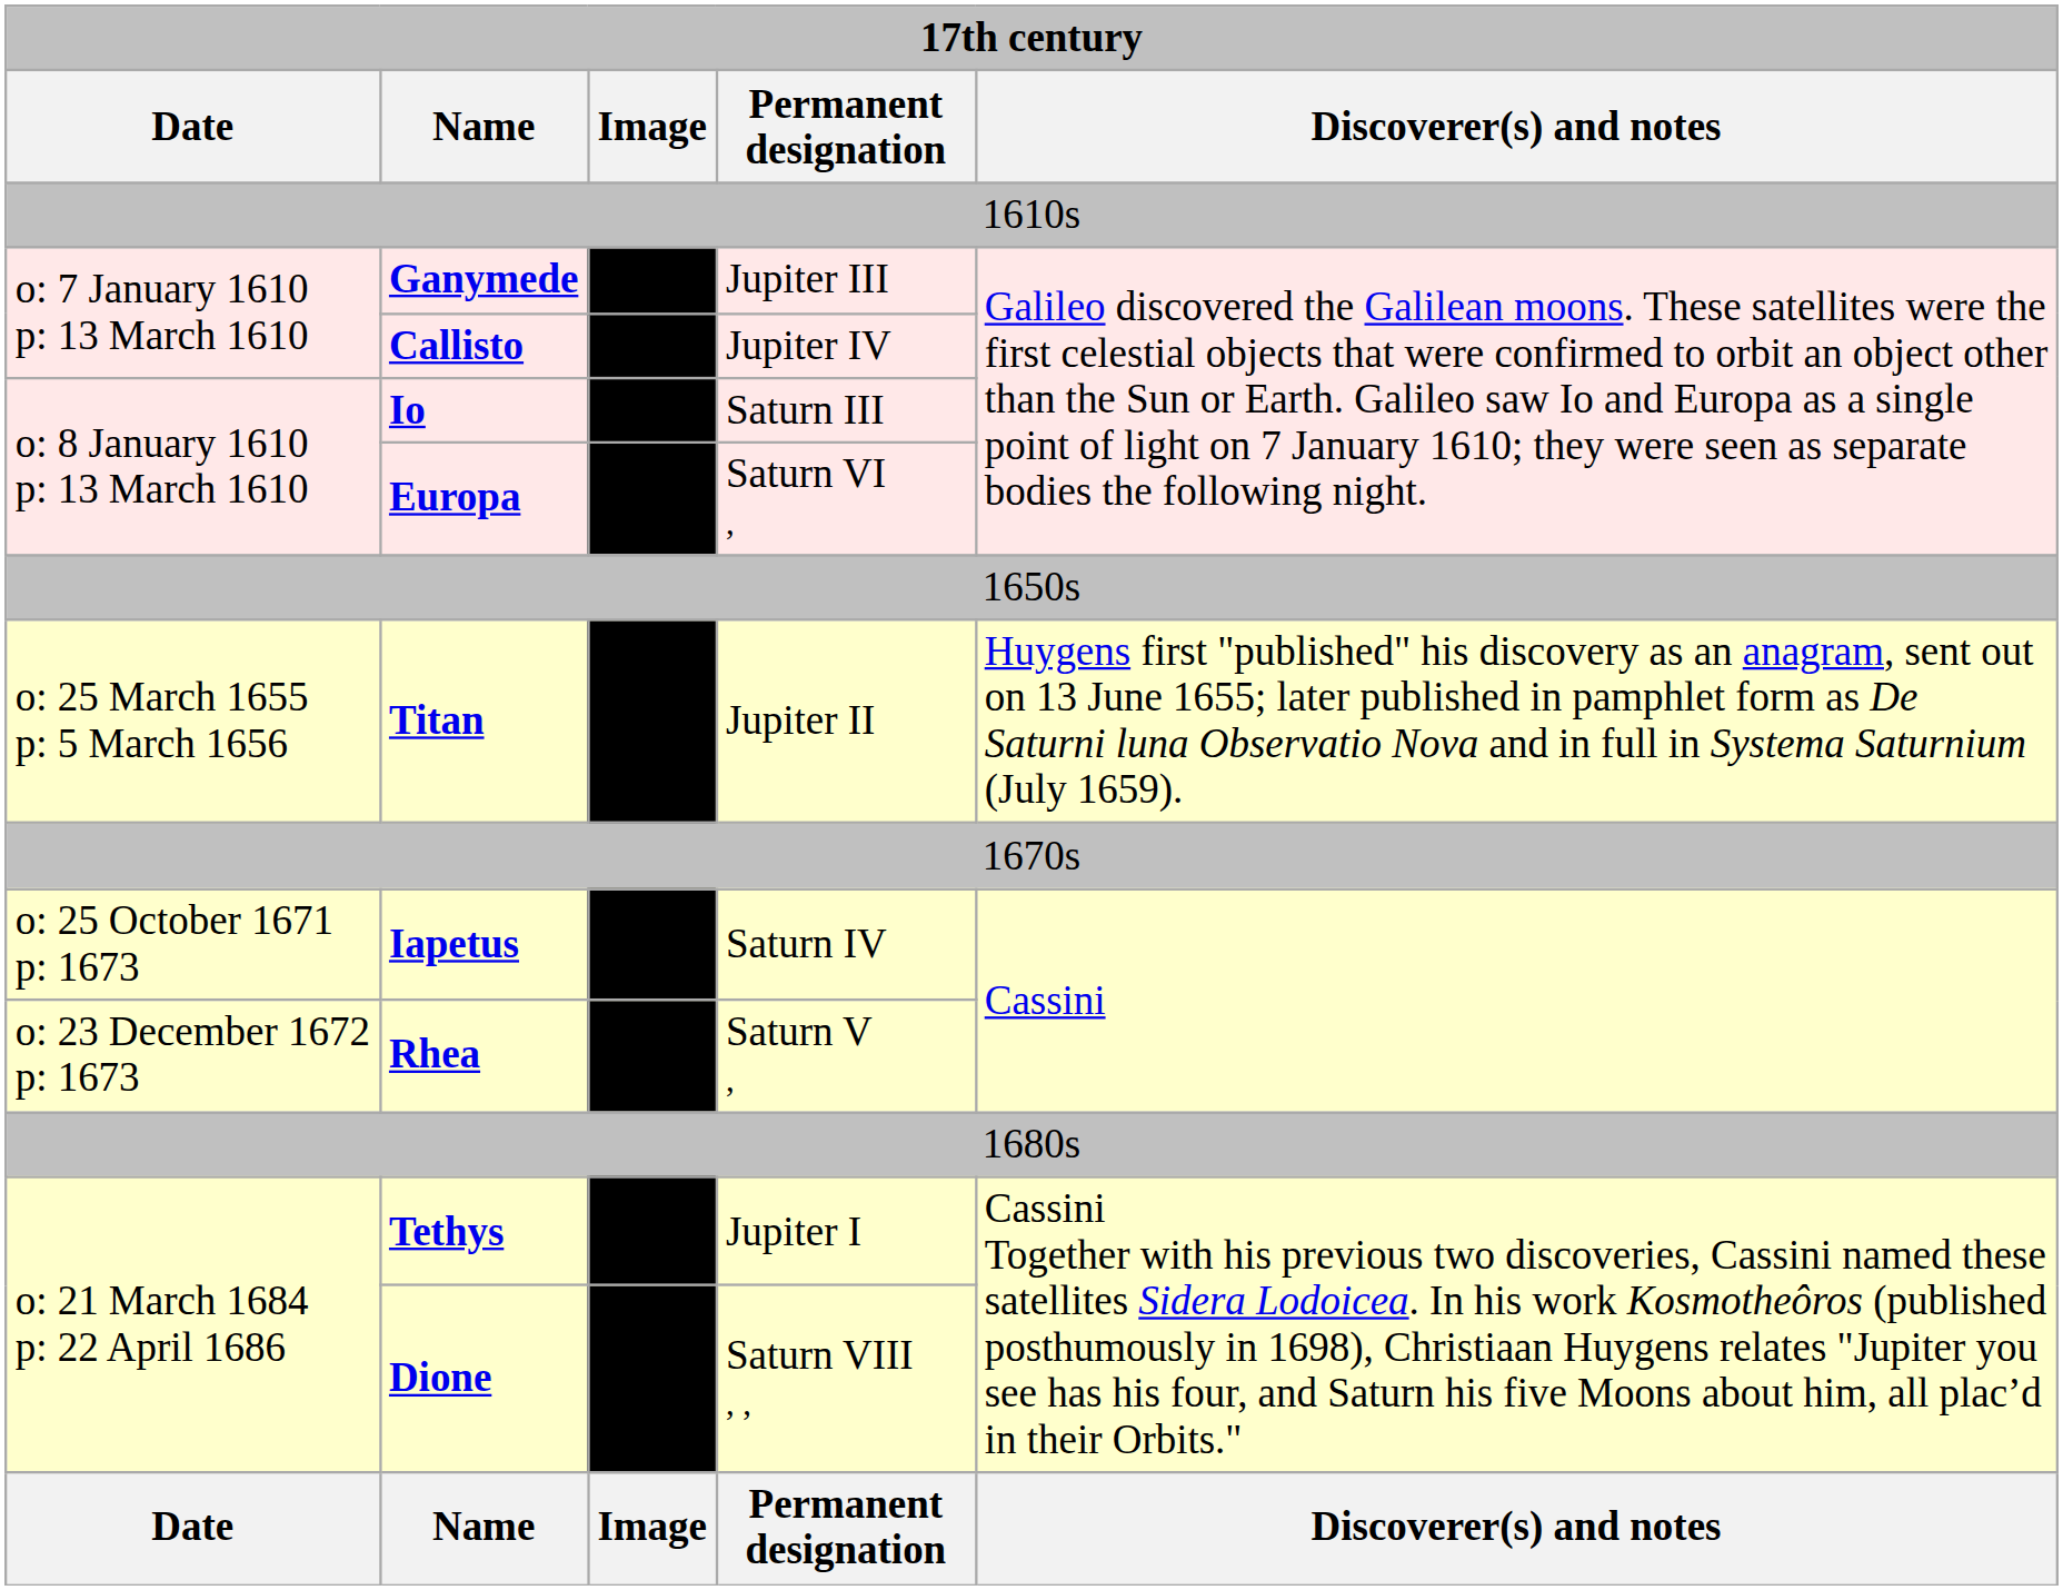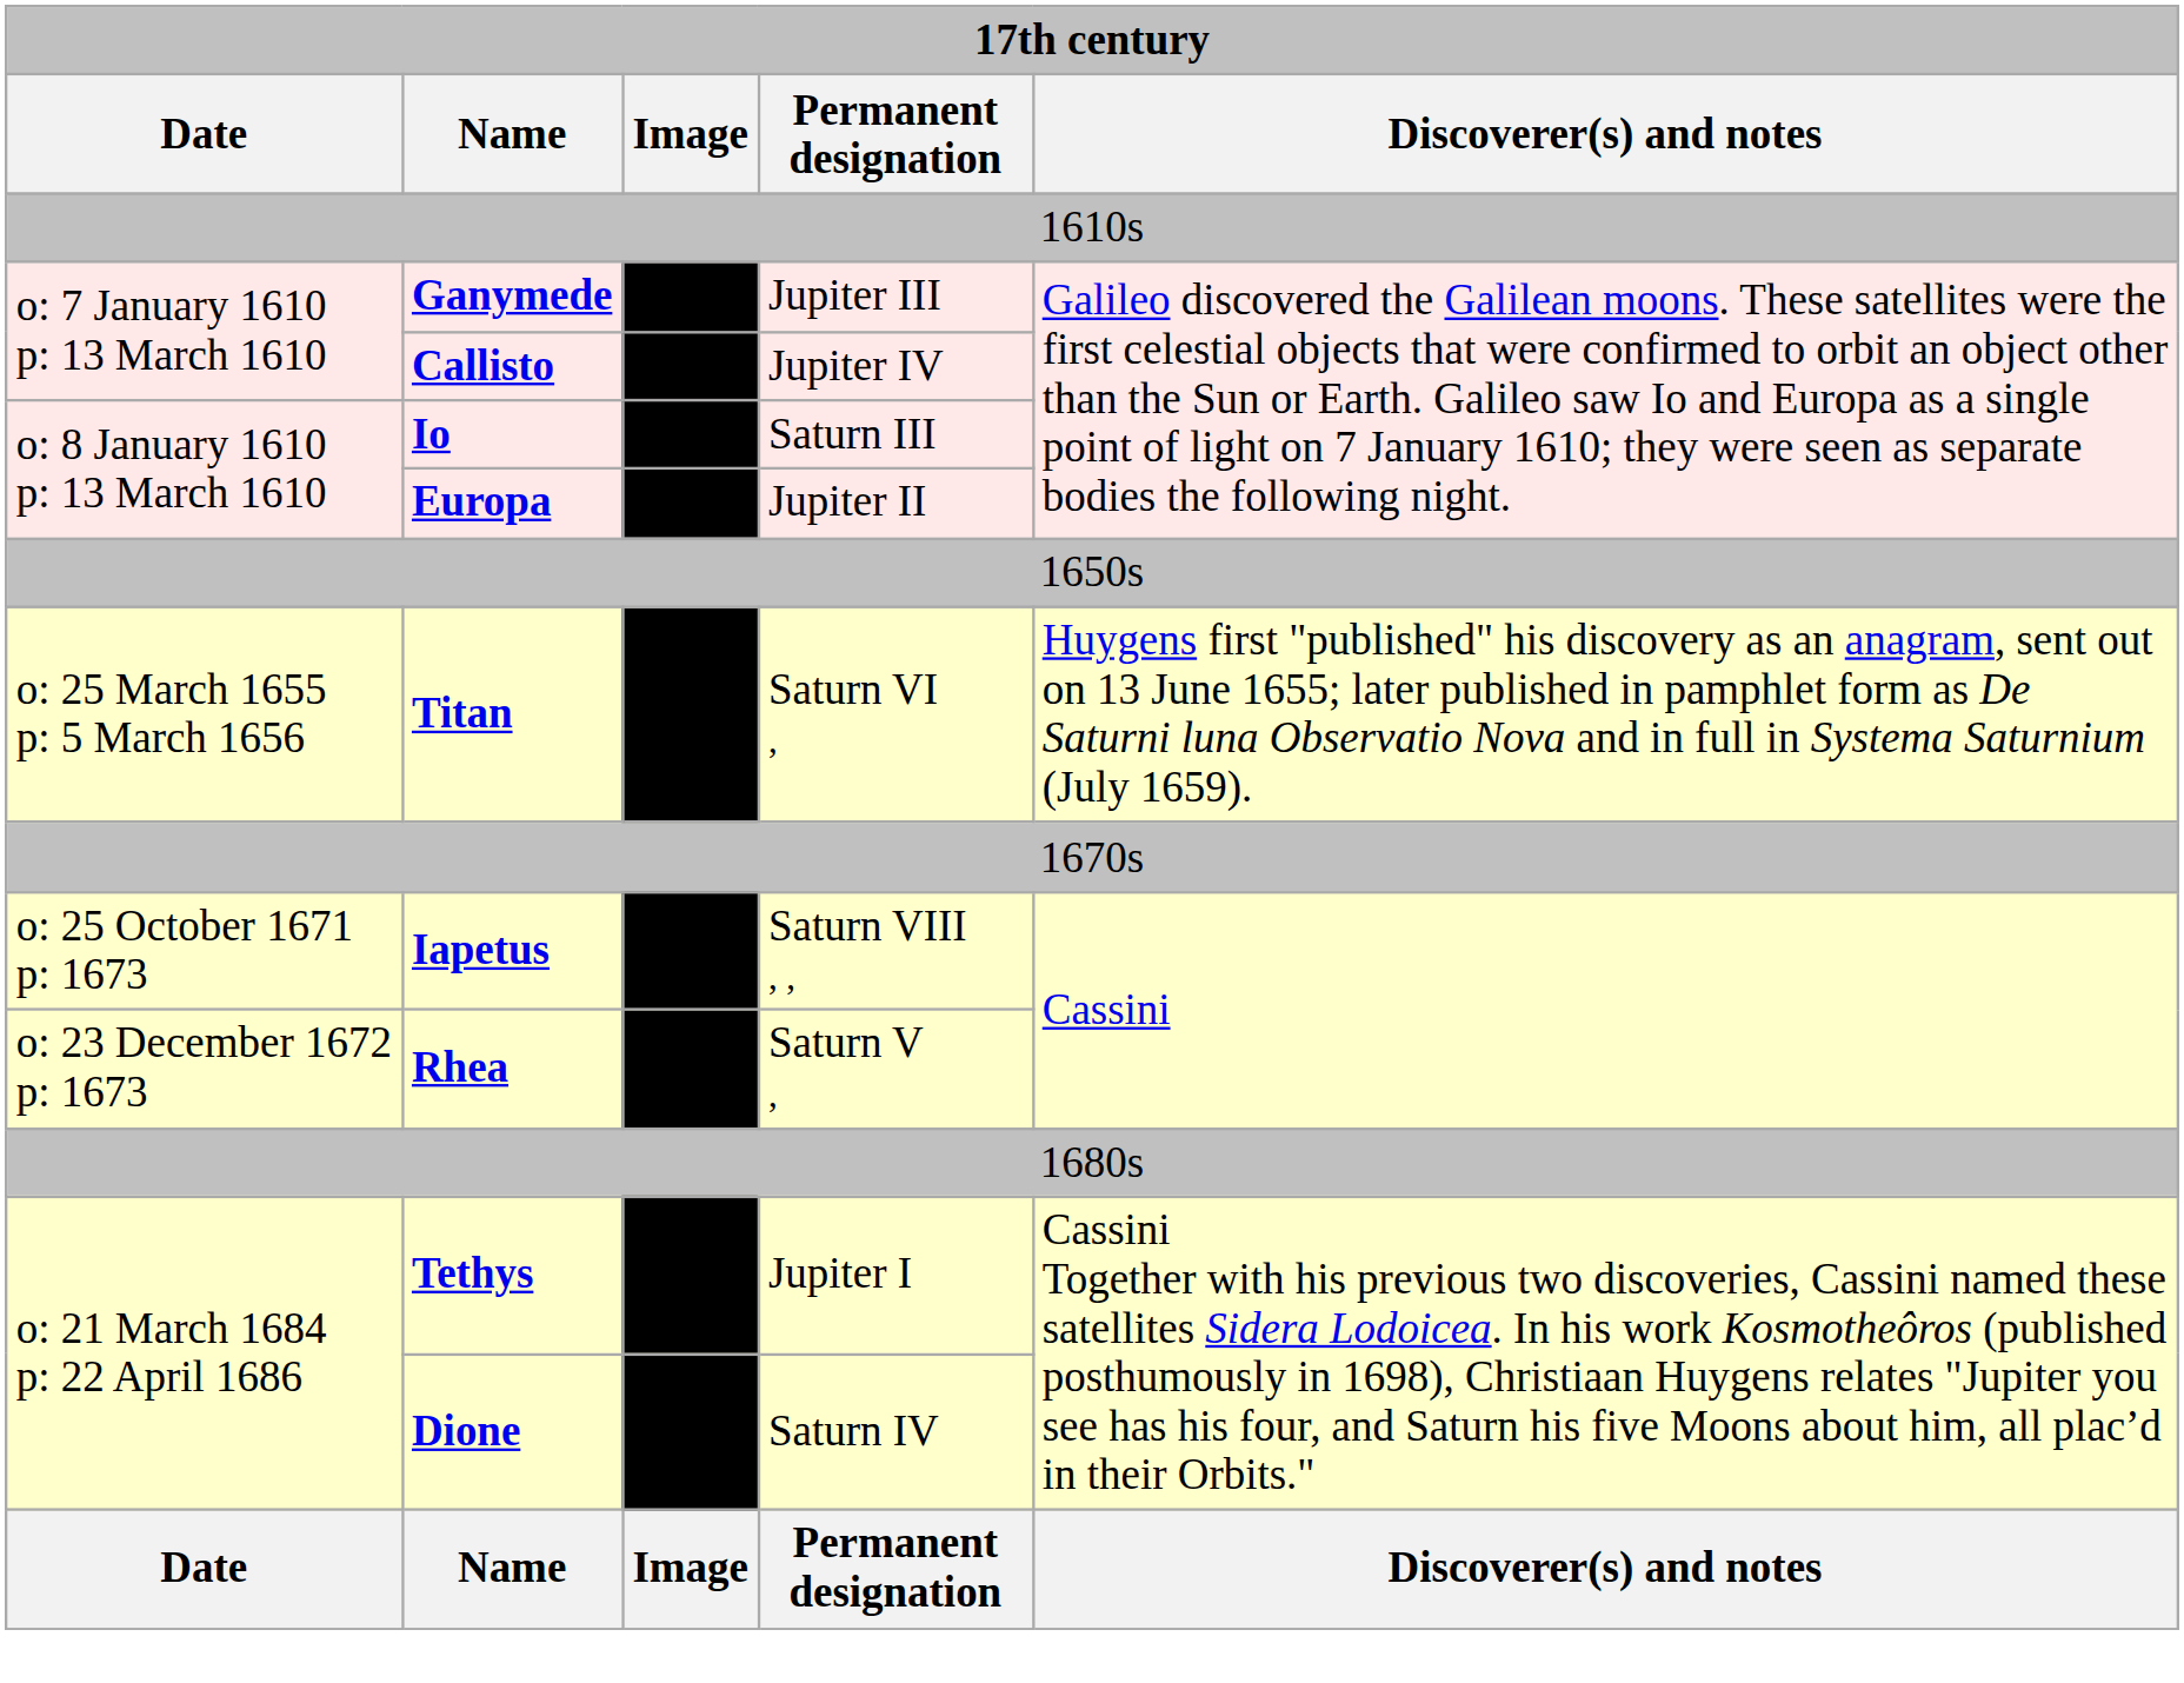Europa | Permanent designation: Saturn VI , -> Jupiter II
Titan | Permanent designation: Jupiter II -> Saturn VI ,
Iapetus | Permanent designation: Saturn IV -> Saturn VIII , ,
Dione | Permanent designation: Saturn VIII , , -> Saturn IV
